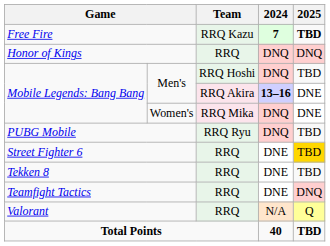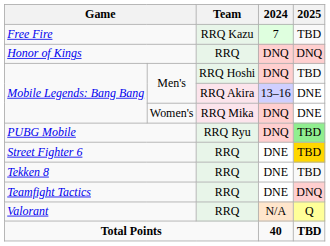Free Fire | 2024: bold -> normal
Free Fire | 2025: bold -> normal
Men's / RRQ Akira | 2024: bold -> normal
PUBG Mobile | 2025: no background -> lightgreen background
